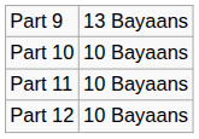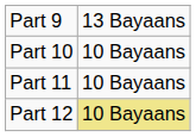Part 12 | column 2: no background -> khaki background
